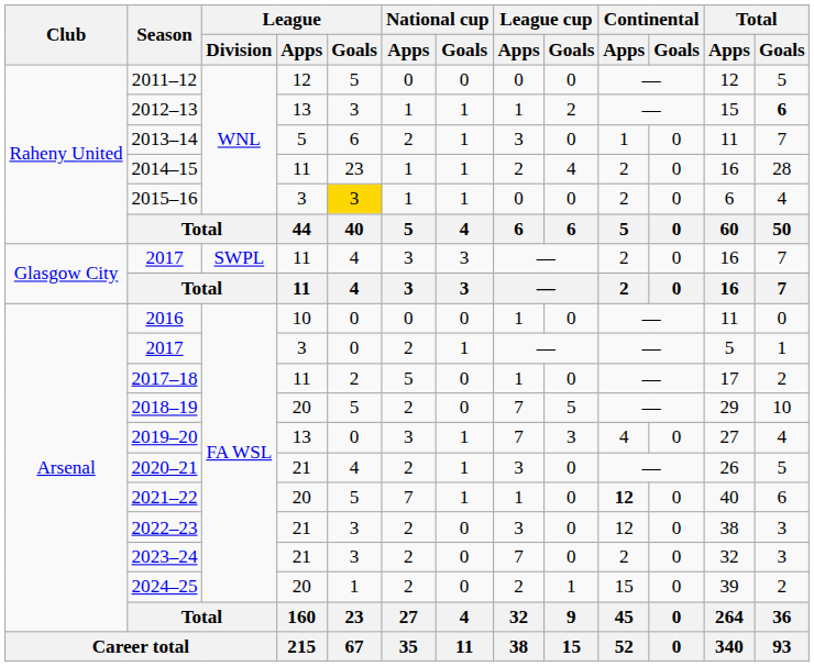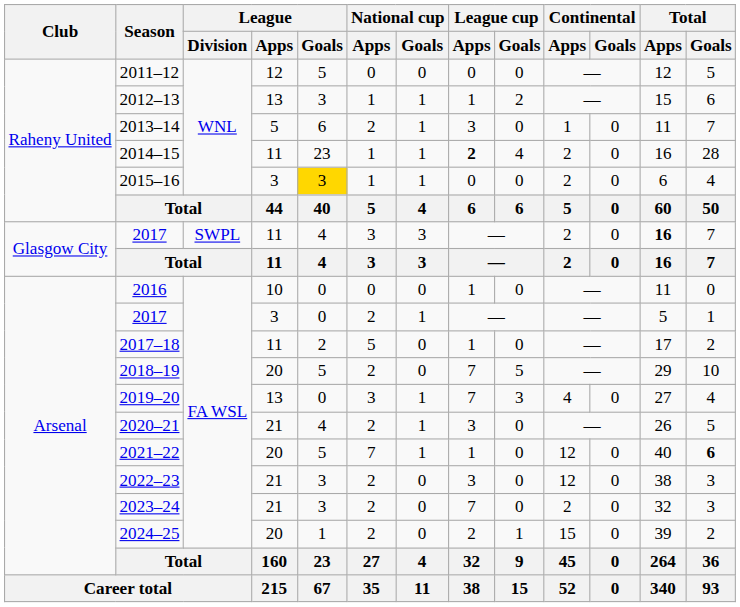2012–13 | Total / Goals: bold -> normal
2014–15 | League cup / Apps: normal -> bold
2017 / 11 | Total / Apps: normal -> bold
2021–22 | Continental / Apps: bold -> normal
2021–22 | Total / Goals: normal -> bold
